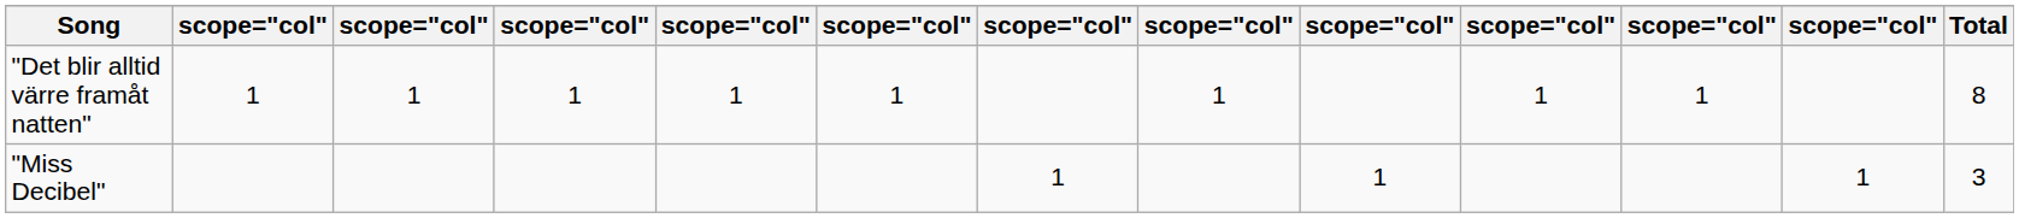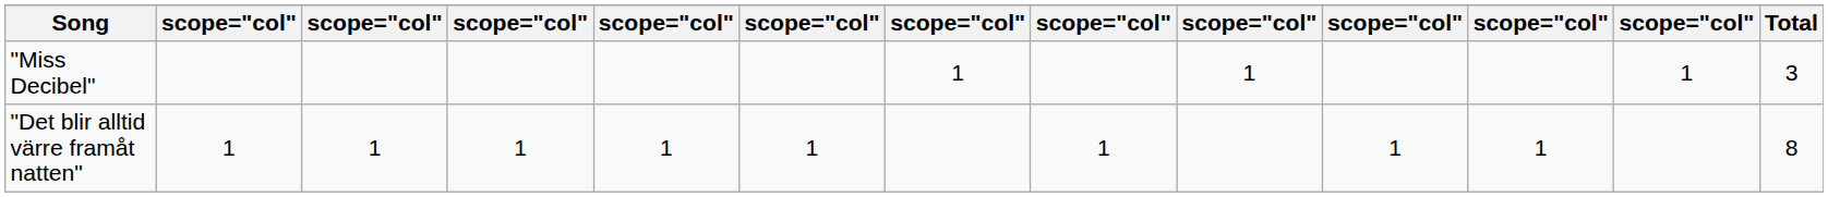rows swapped: "Miss Decibel" <-> "Det blir alltid värre framåt natten"
